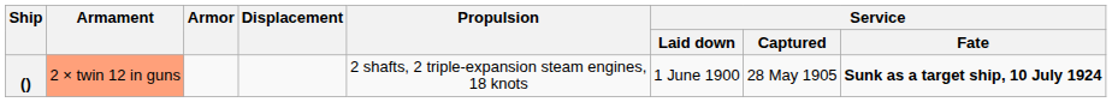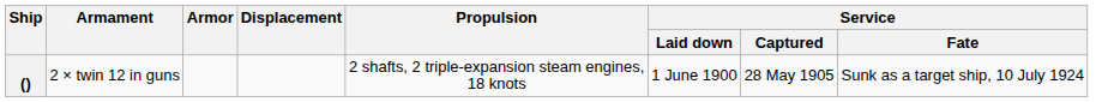() | Armament: lightsalmon background -> no background
() | Service / Fate: bold -> normal
